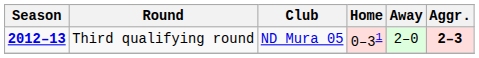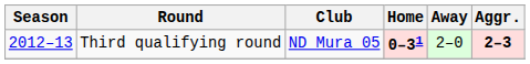Third qualifying round | Season: bold -> normal
Third qualifying round | Home: normal -> bold
